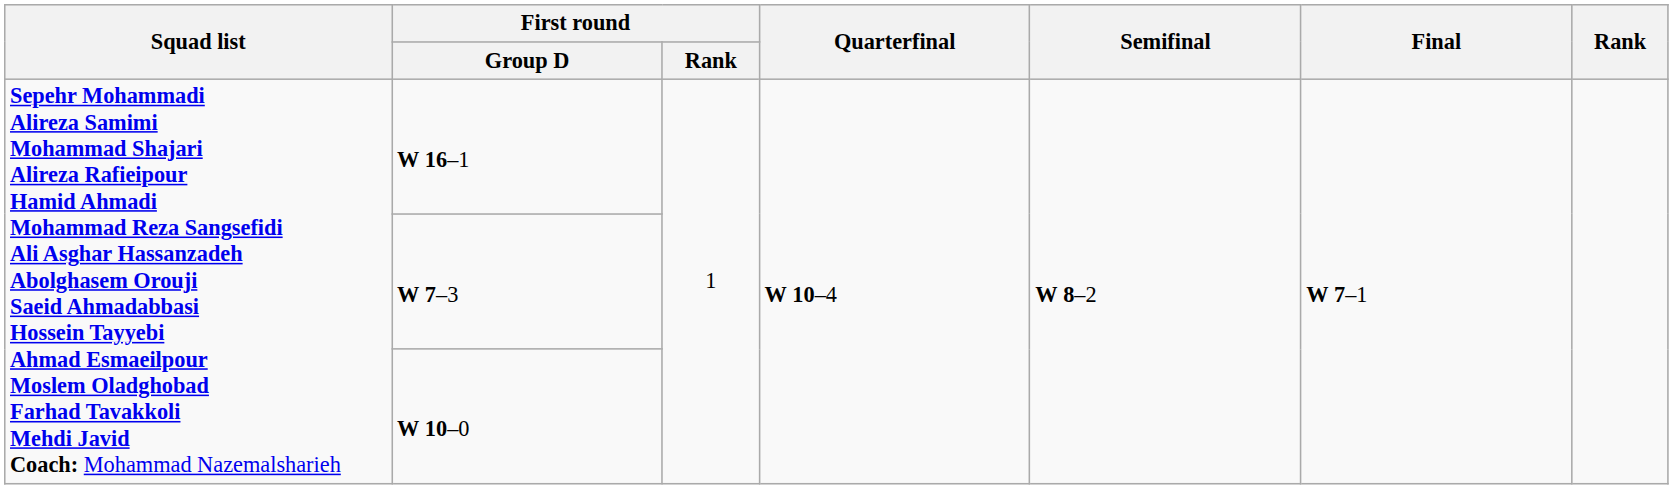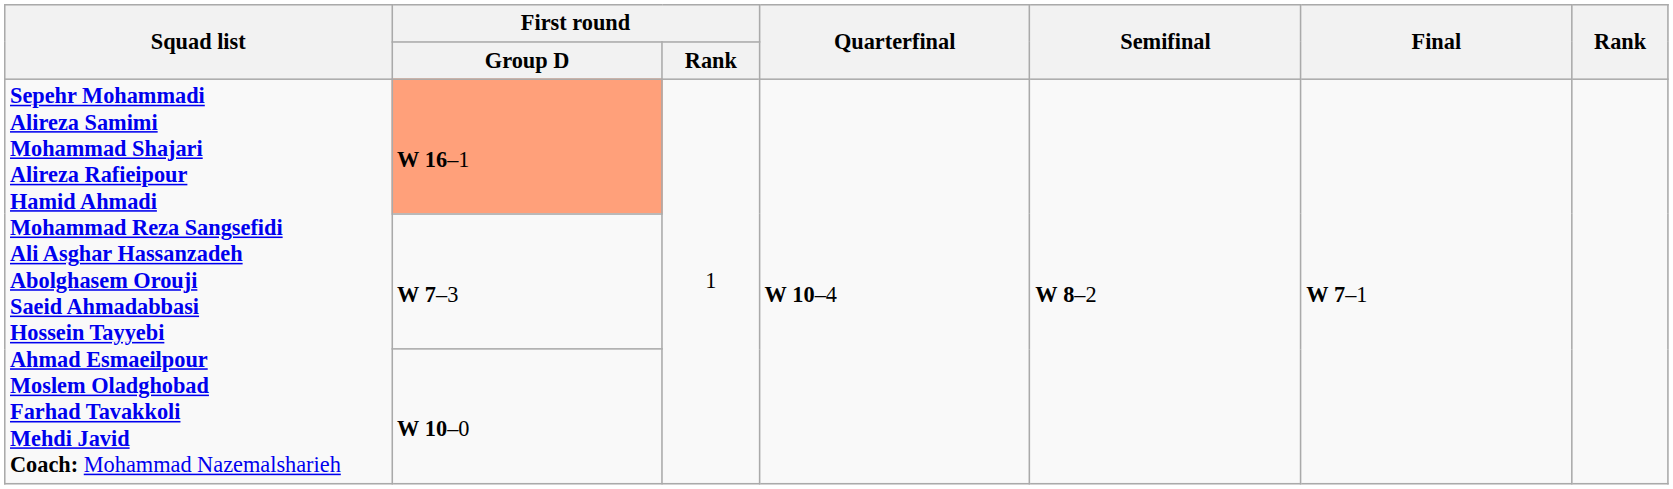W 16–1 | First round / Group D: no background -> lightsalmon background
